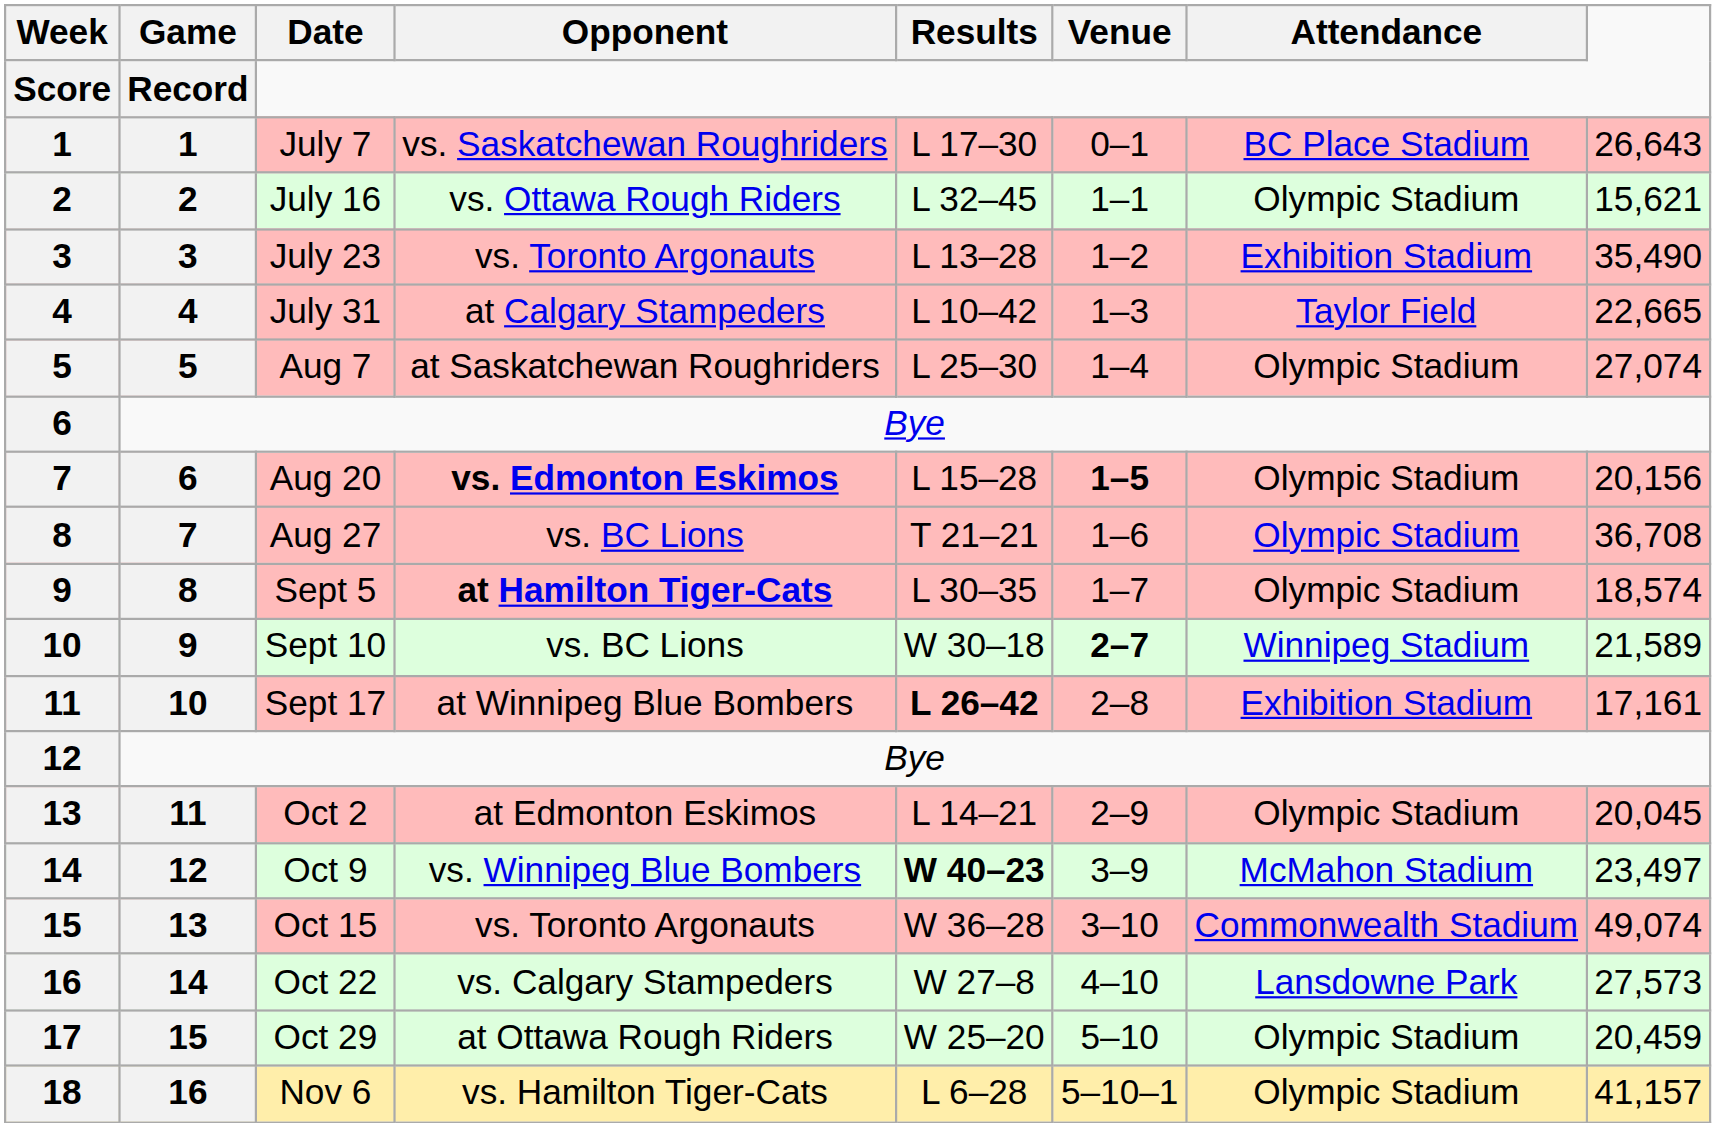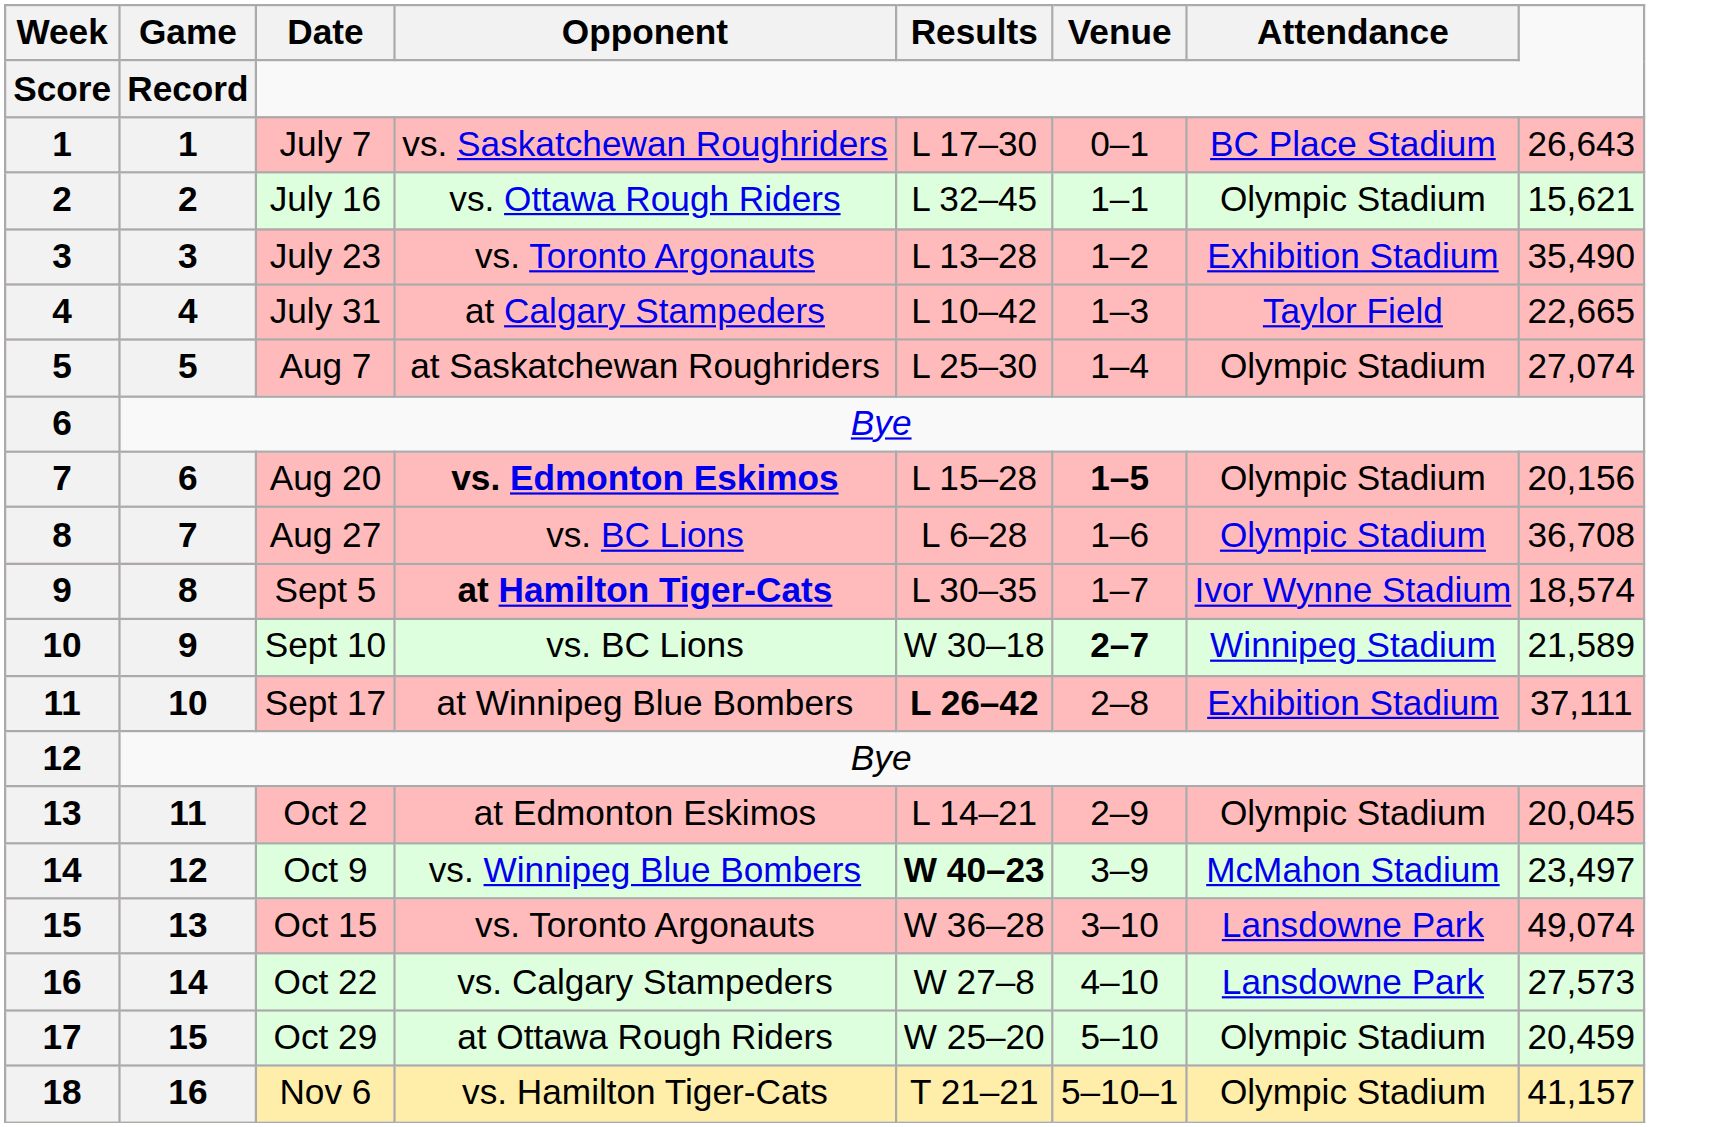Aug 27 | Results: T 21–21 -> L 6–28
Sept 5 | Attendance: Olympic Stadium -> Ivor Wynne Stadium
Sept 17 | column 8: 17,161 -> 37,111
Oct 15 | Attendance: Commonwealth Stadium -> Lansdowne Park
Nov 6 | Results: L 6–28 -> T 21–21
